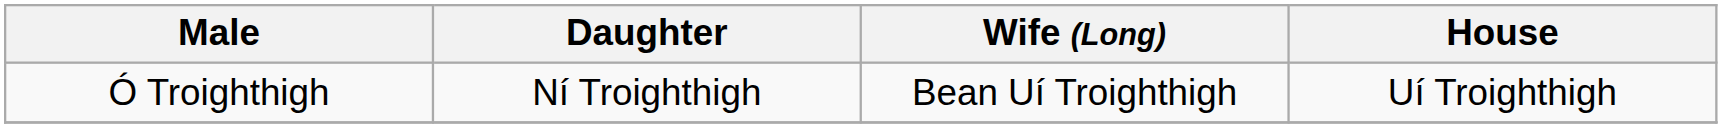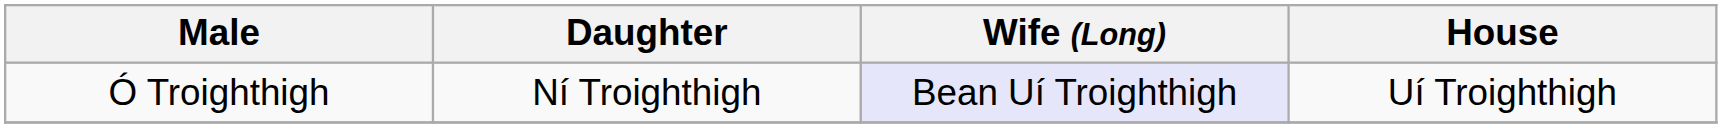Ó Troighthigh | Wife (Long): no background -> lavender background
